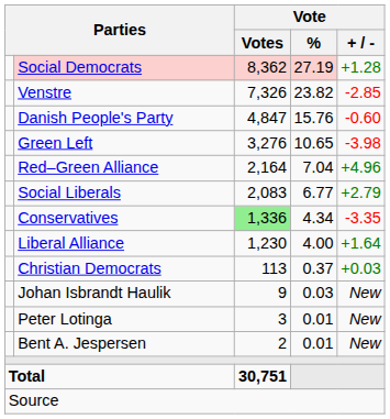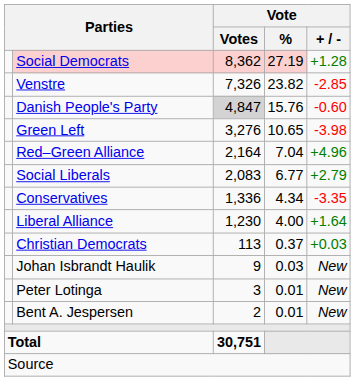Danish People's Party | Vote / Votes: no background -> lightgrey background
Conservatives | Vote / Votes: lightgreen background -> no background
